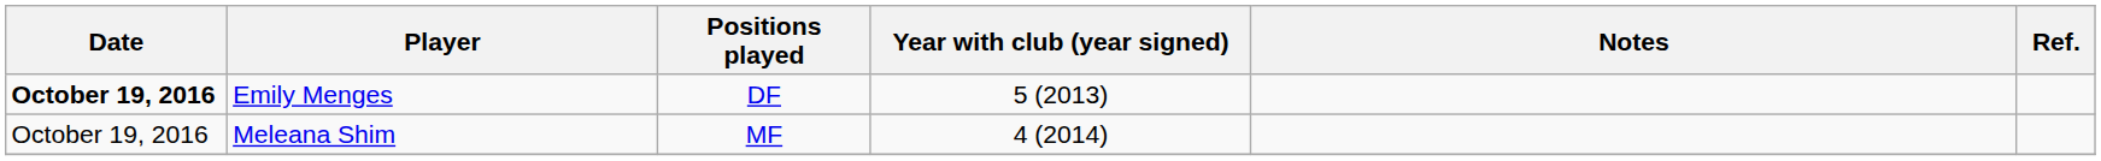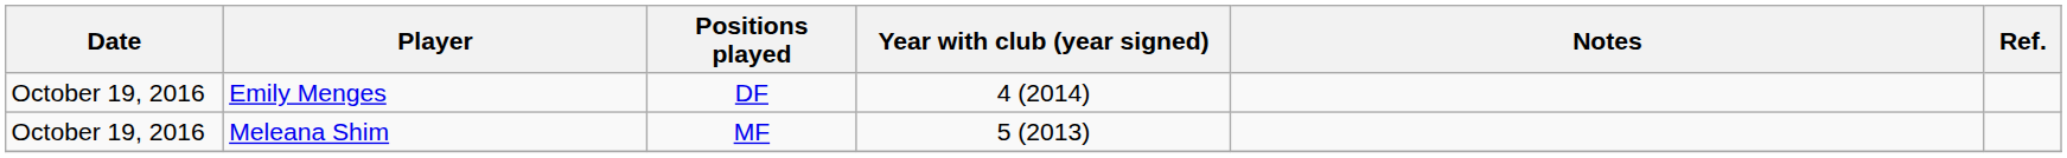Emily Menges | Date: bold -> normal
Emily Menges | Year with club (year signed): 5 (2013) -> 4 (2014)
Meleana Shim | Year with club (year signed): 4 (2014) -> 5 (2013)
